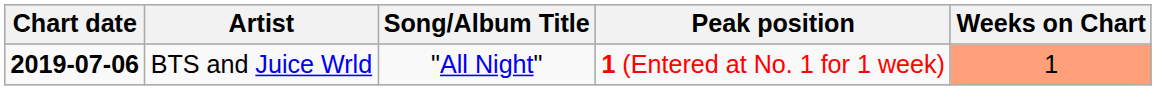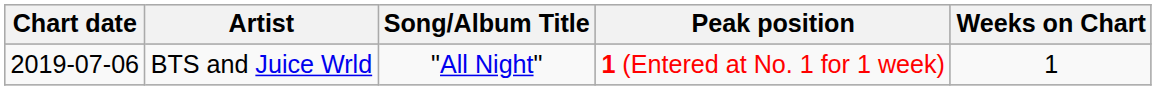row 2 | Chart date: bold -> normal
row 2 | Weeks on Chart: lightsalmon background -> no background
